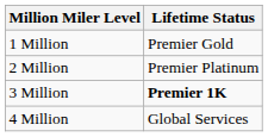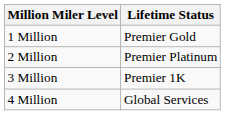3 Million | Lifetime Status: bold -> normal
